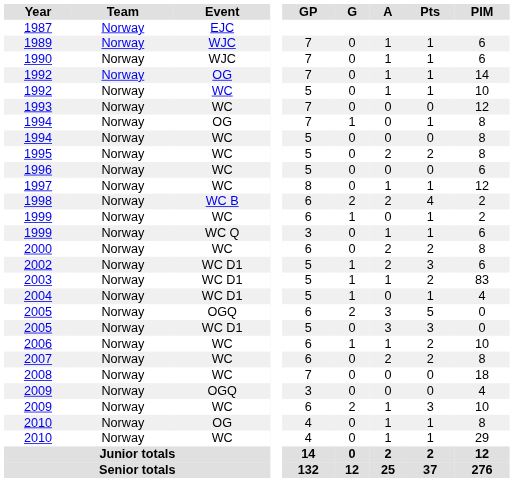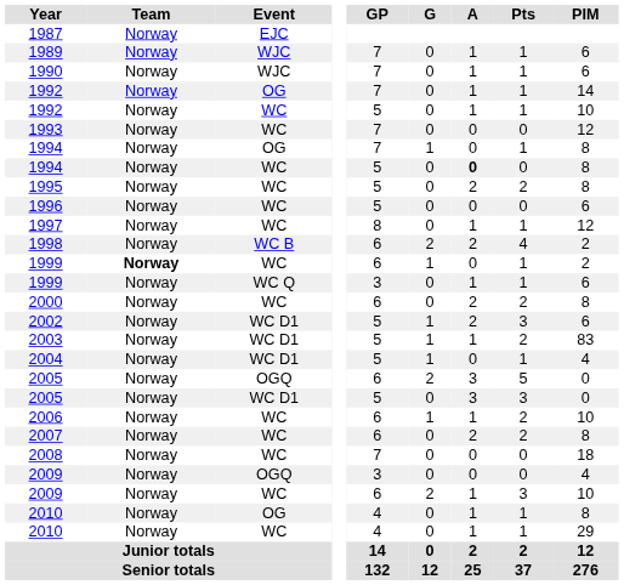1994 / WC | A: normal -> bold
1999 / WC | Team: normal -> bold
